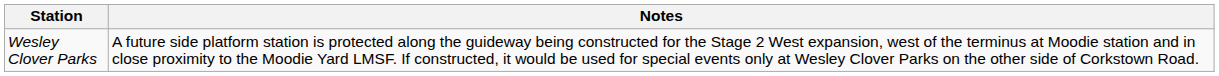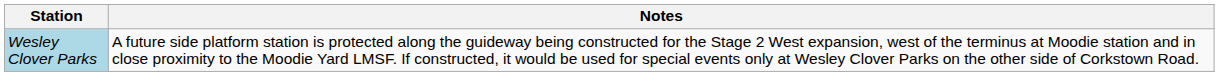Wesley Clover Parks | Station: no background -> lightblue background
